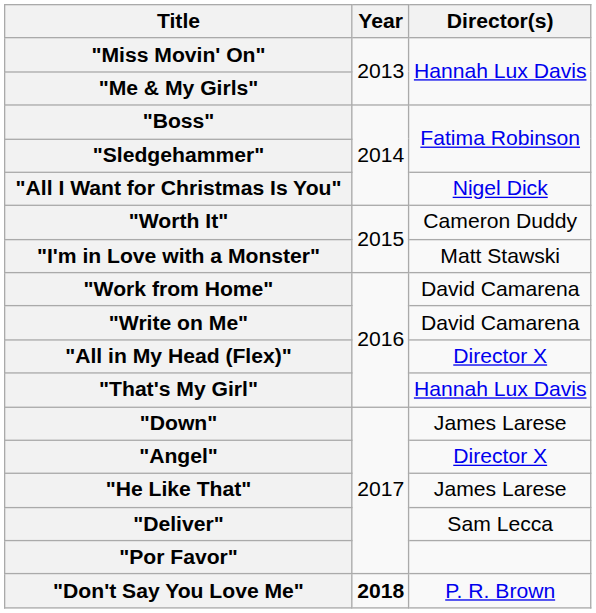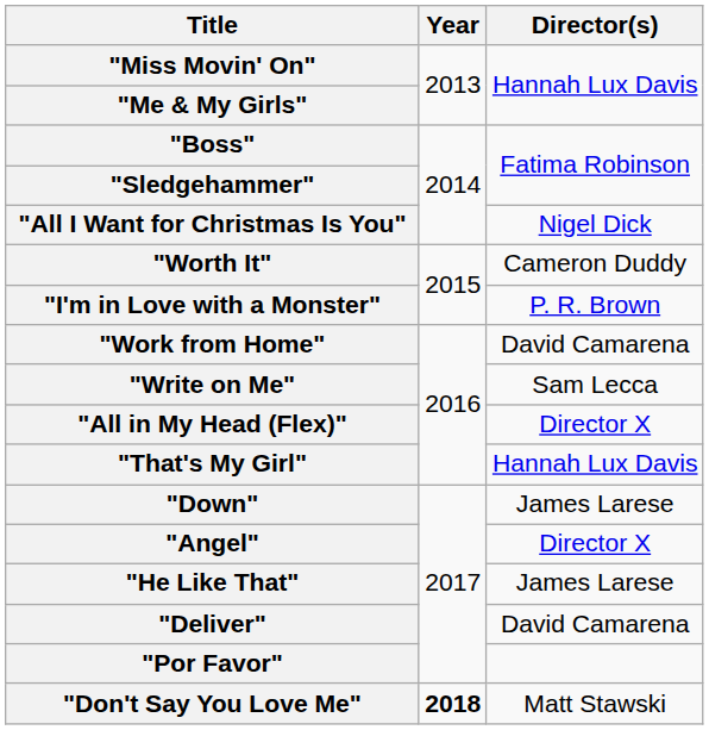"I'm in Love with a Monster" | Director(s): Matt Stawski -> P. R. Brown
"Write on Me" | Director(s): David Camarena -> Sam Lecca
"Deliver" | Director(s): Sam Lecca -> David Camarena
"Don't Say You Love Me" | Director(s): P. R. Brown -> Matt Stawski
